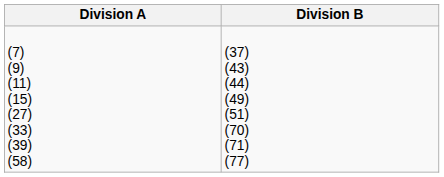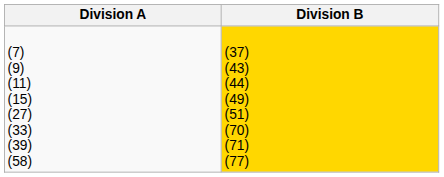(7) (9) (11) (15) (27) (33) (39) (58) | Division B: no background -> gold background
